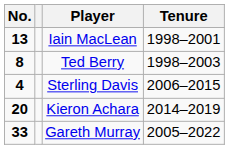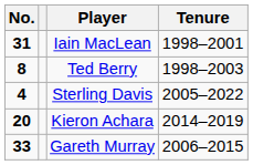Iain MacLean | No.: 13 -> 31
Sterling Davis | Tenure: 2006–2015 -> 2005–2022
Gareth Murray | Tenure: 2005–2022 -> 2006–2015
